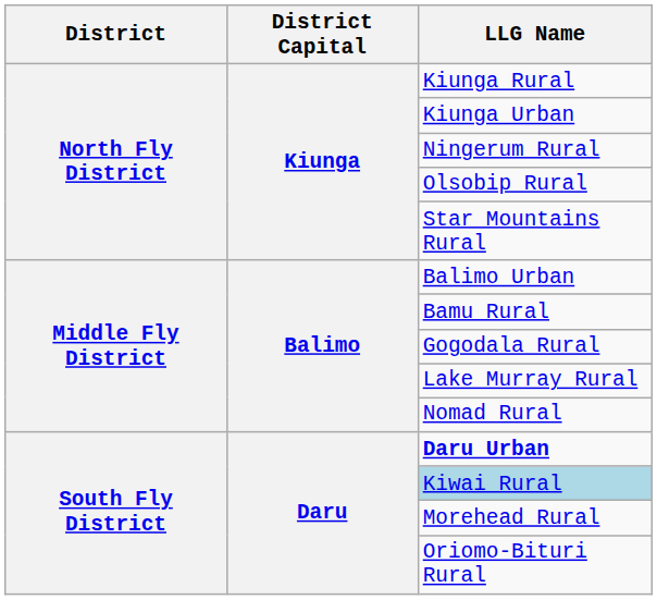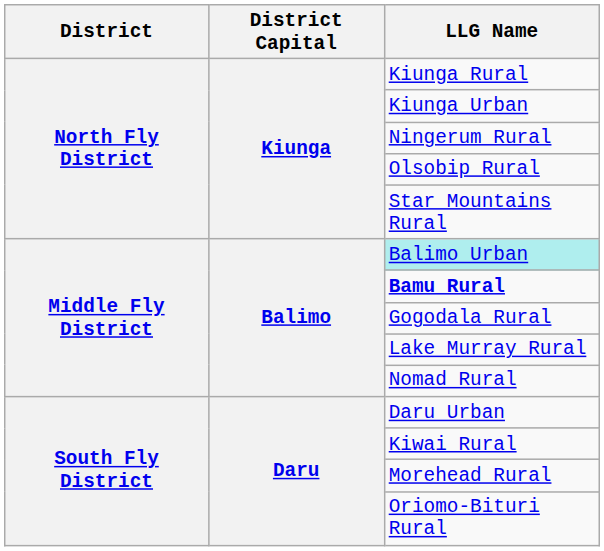Balimo Urban | LLG Name: no background -> paleturquoise background
Bamu Rural | LLG Name: normal -> bold
Daru Urban | LLG Name: bold -> normal
Kiwai Rural | LLG Name: lightblue background -> no background
